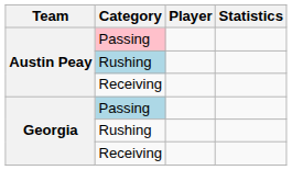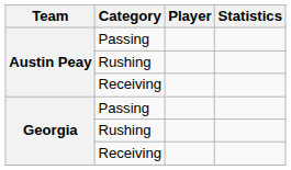Austin Peay / Passing | Category: pink background -> no background
Austin Peay / Rushing | Category: lightblue background -> no background
Georgia / Passing | Category: lightblue background -> no background
